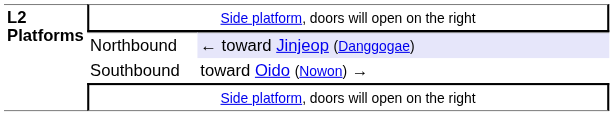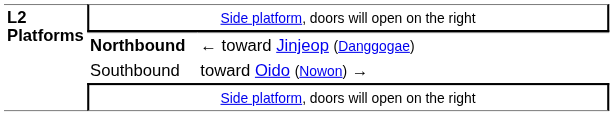Northbound | column 2: normal -> bold
Northbound | column 3: lavender background -> no background
